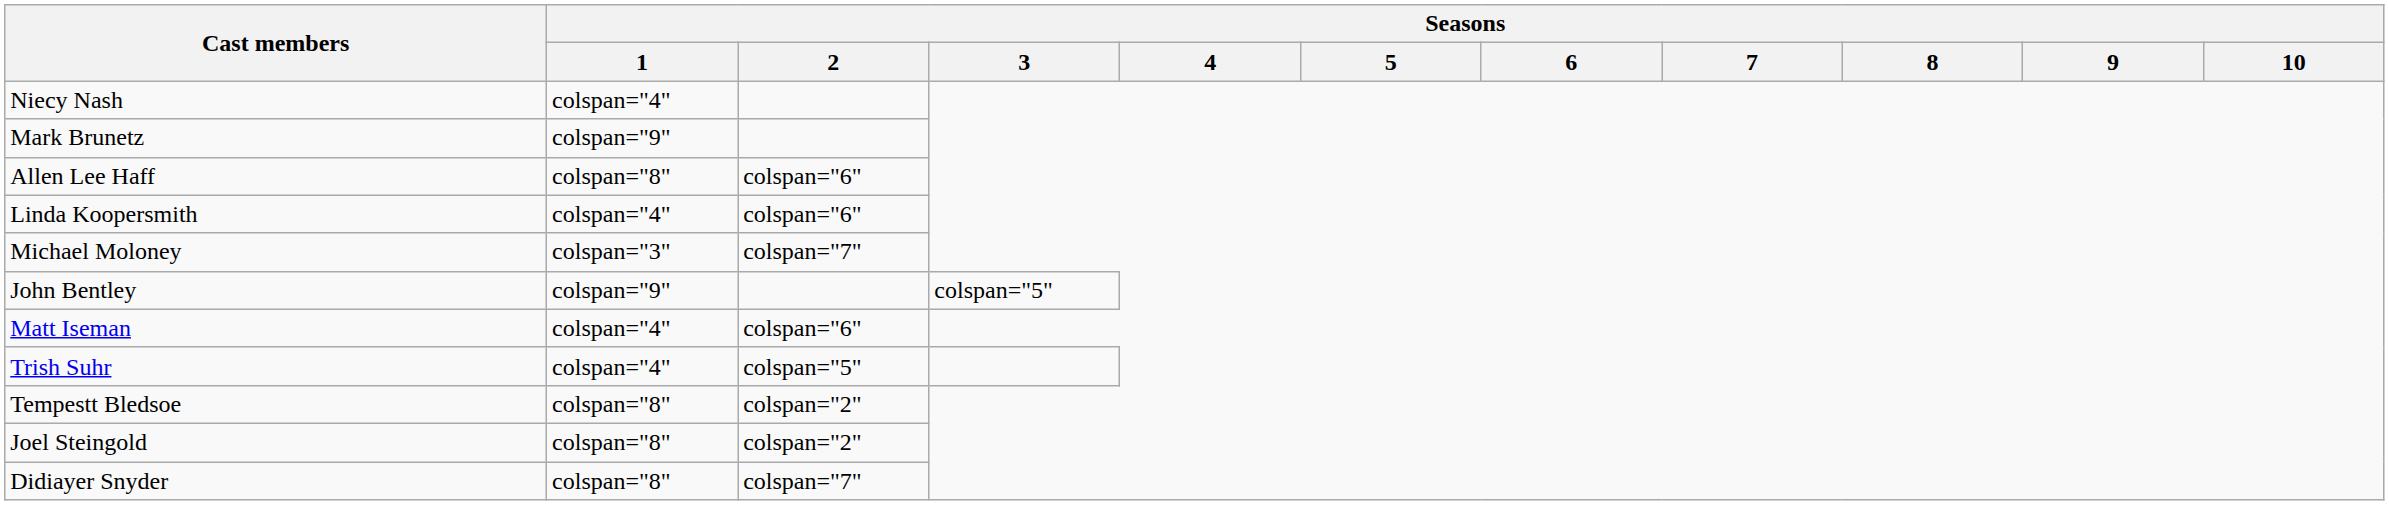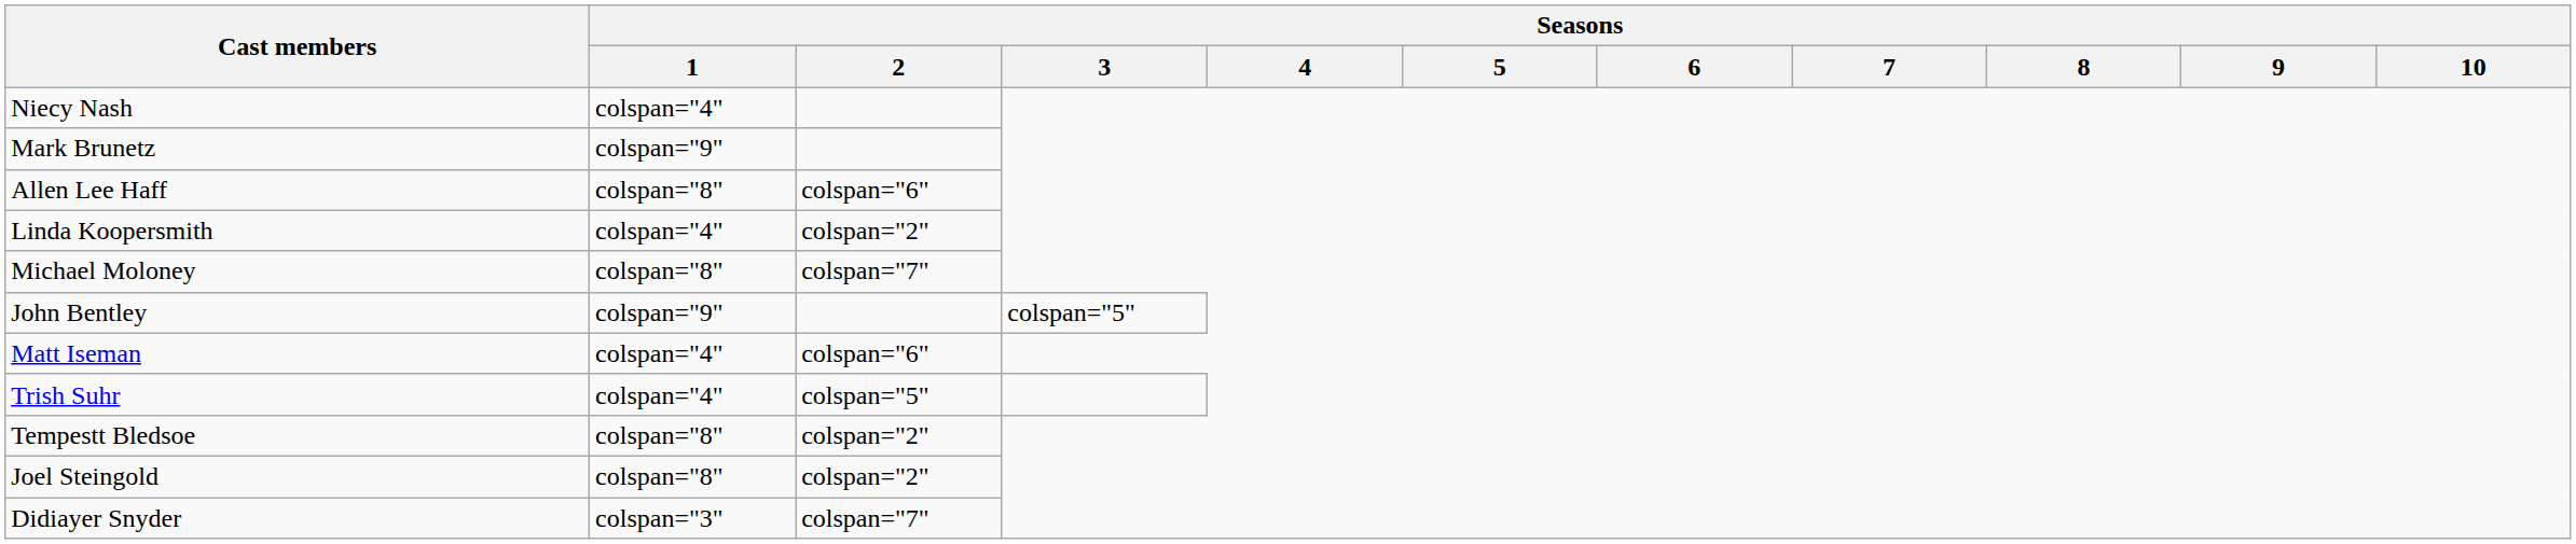Linda Koopersmith | Seasons / 2: colspan="6" -> colspan="2"
Michael Moloney | Seasons / 1: colspan="3" -> colspan="8"
Didiayer Snyder | Seasons / 1: colspan="8" -> colspan="3"
